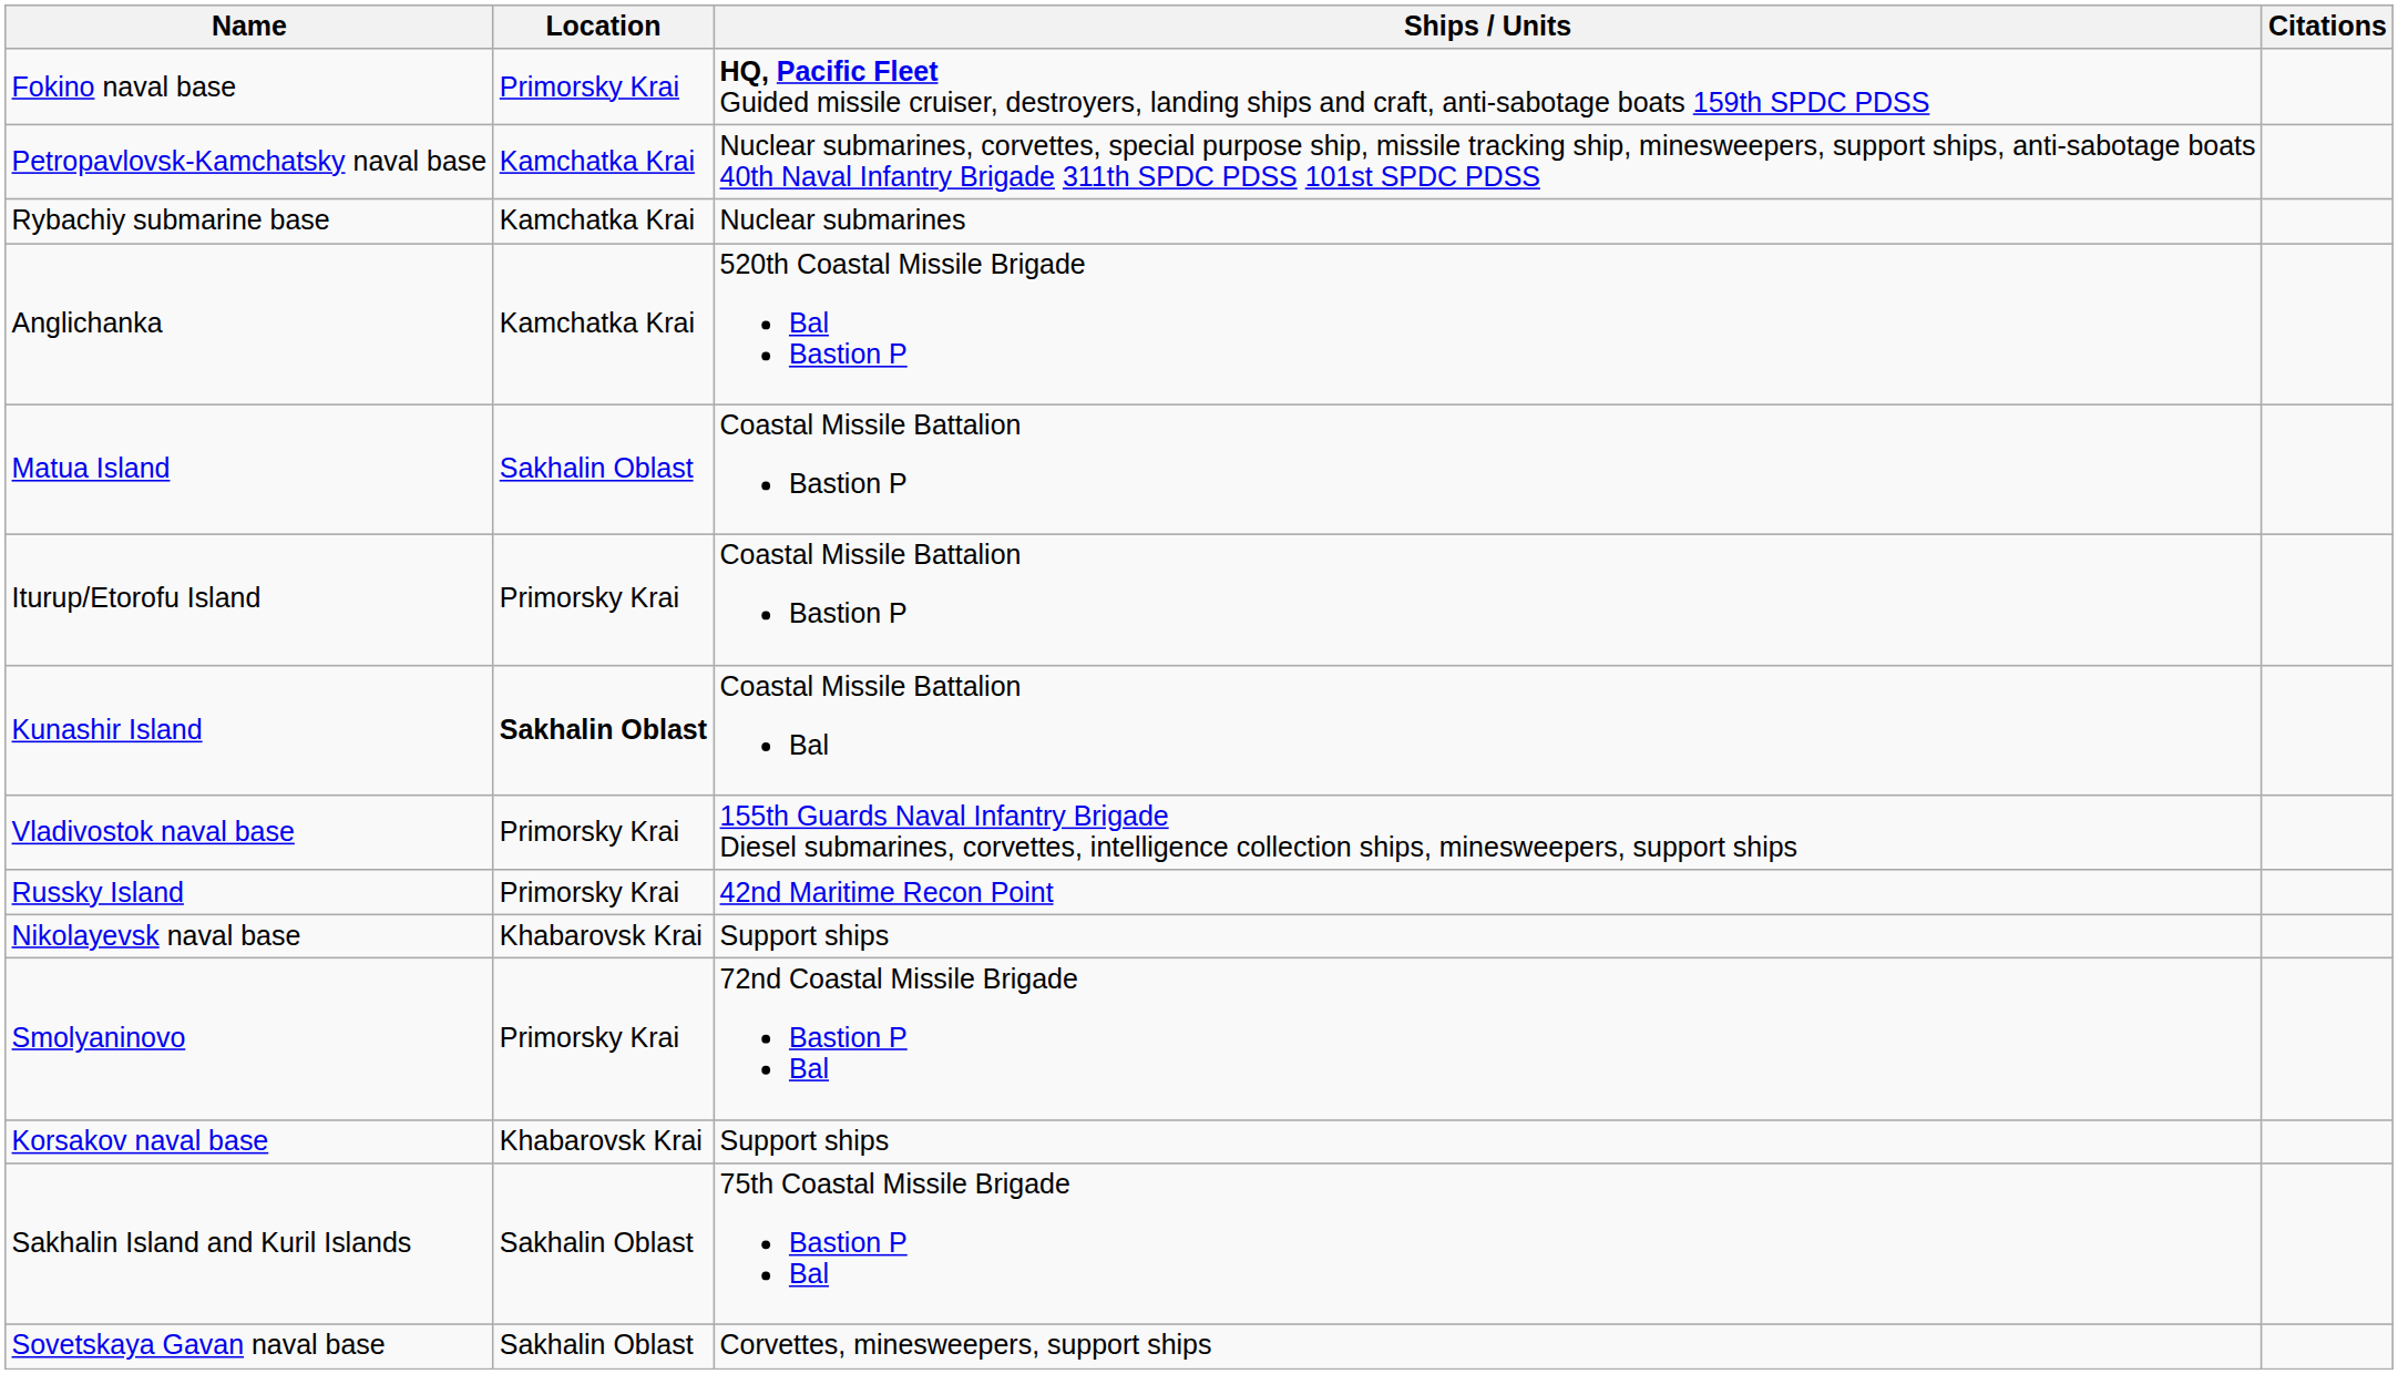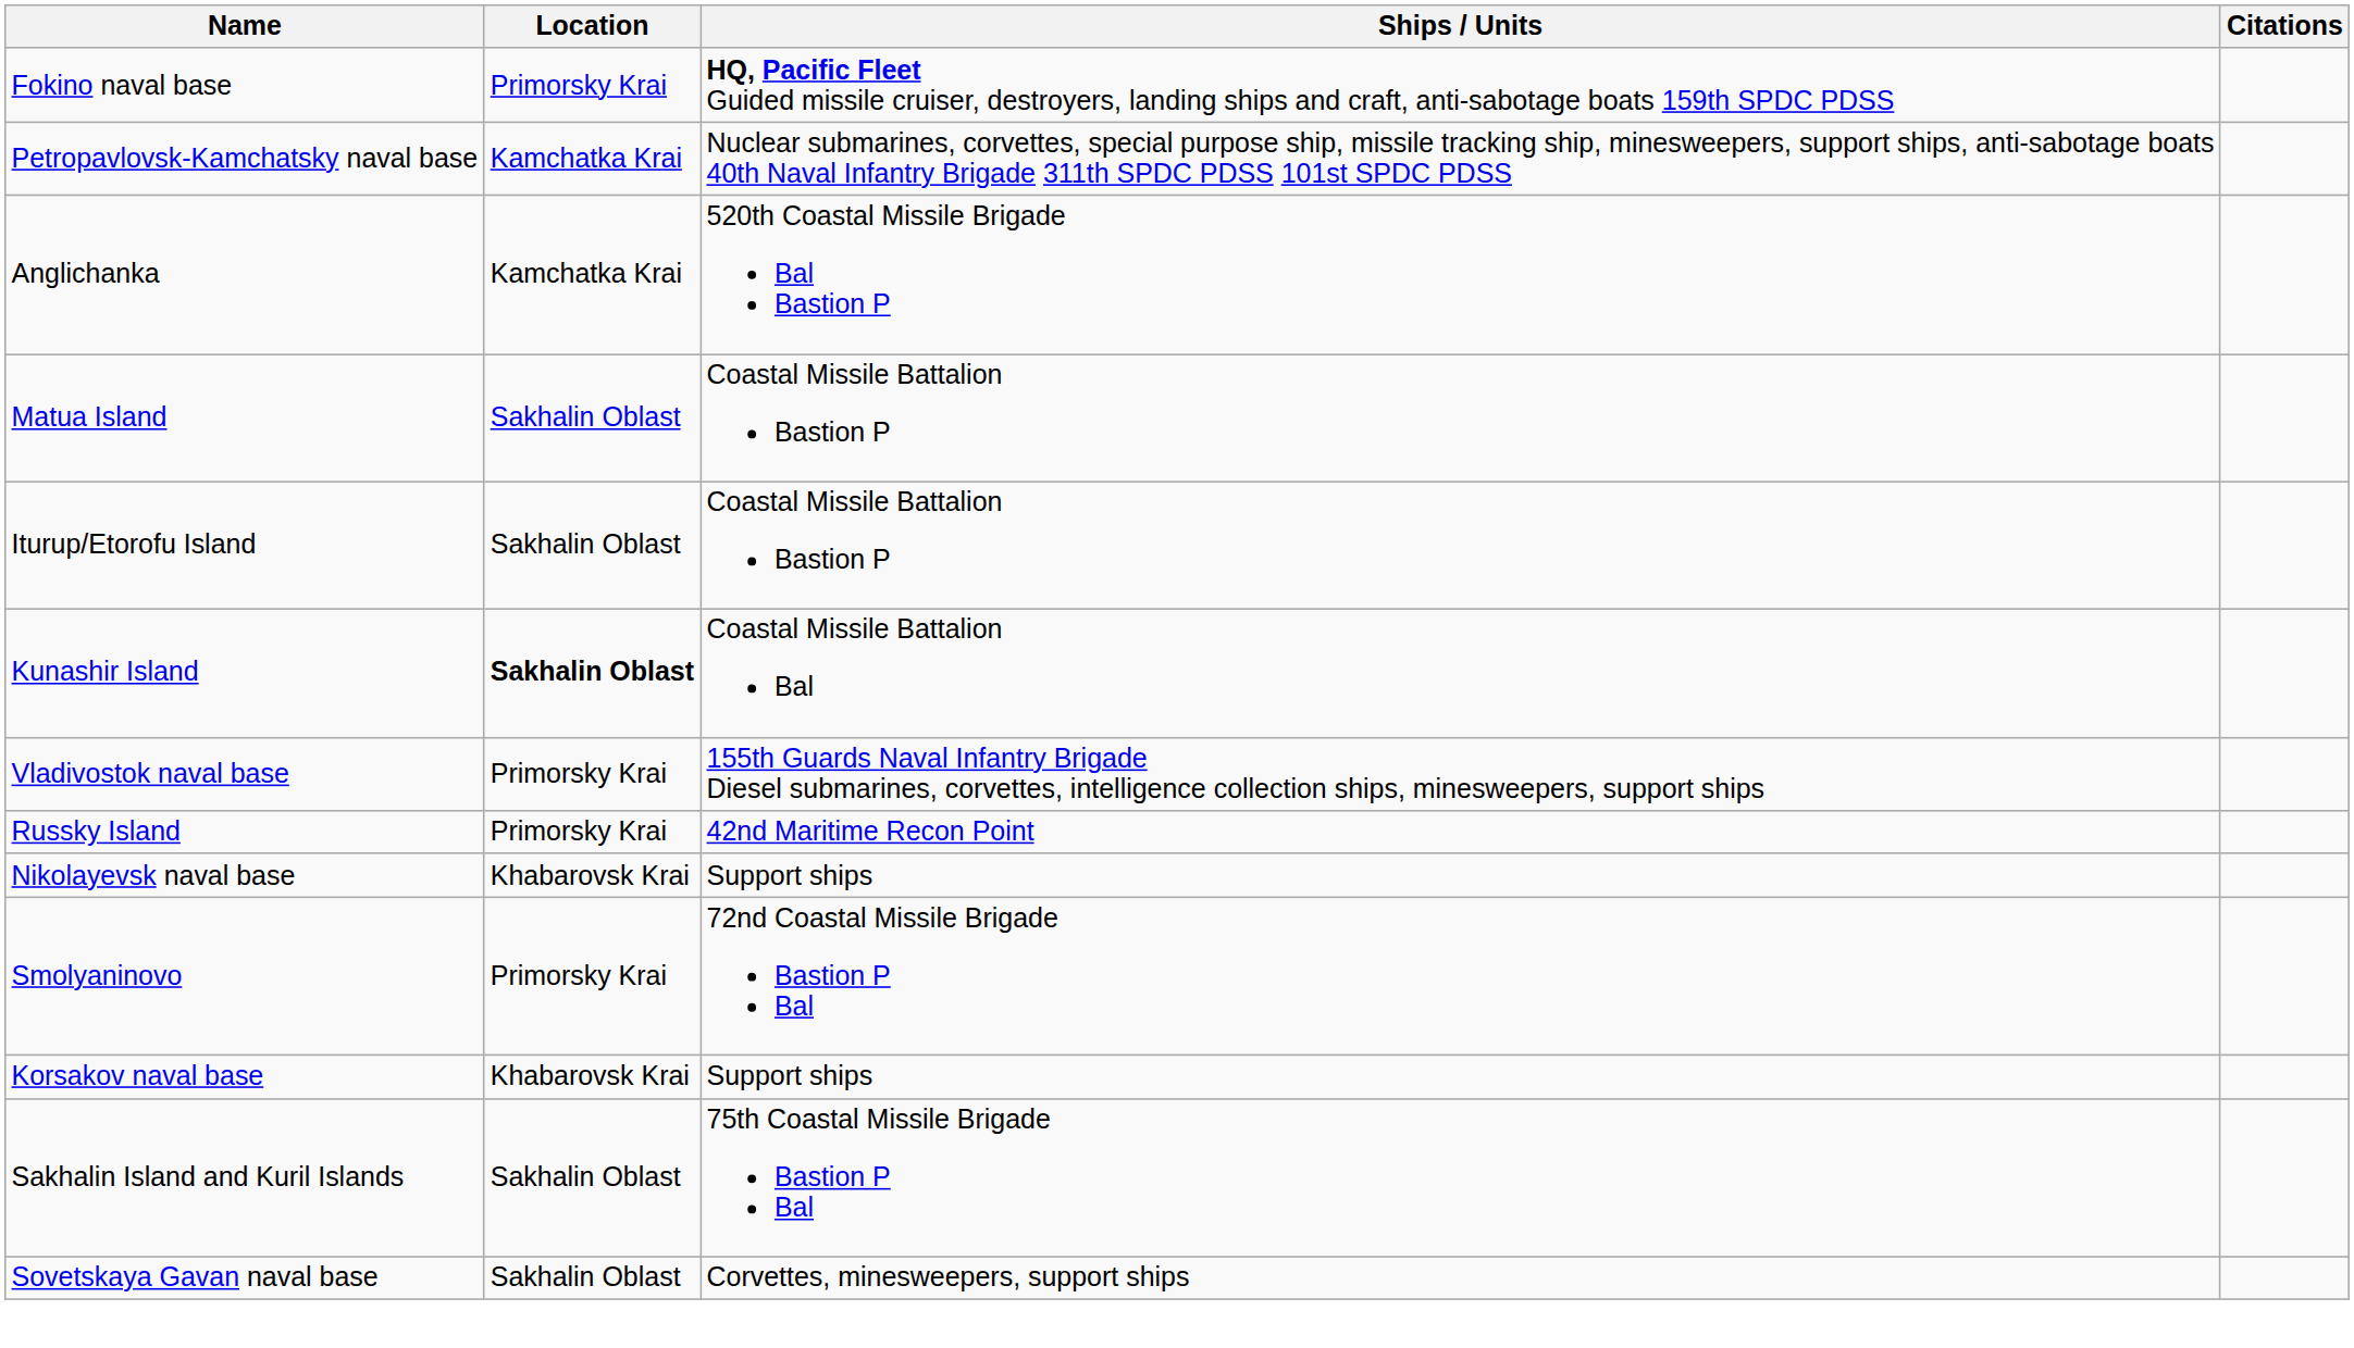- row: Rybachiy submarine base | Kamchatka Krai | Nuclear submarines
Iturup/Etorofu Island | Location: Primorsky Krai -> Sakhalin Oblast
